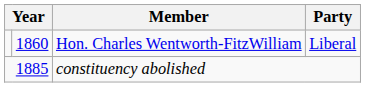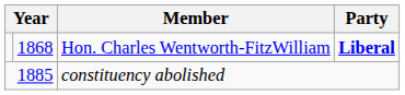Hon. Charles Wentworth-FitzWilliam | column 2: 1860 -> 1868
Hon. Charles Wentworth-FitzWilliam | Party: normal -> bold
